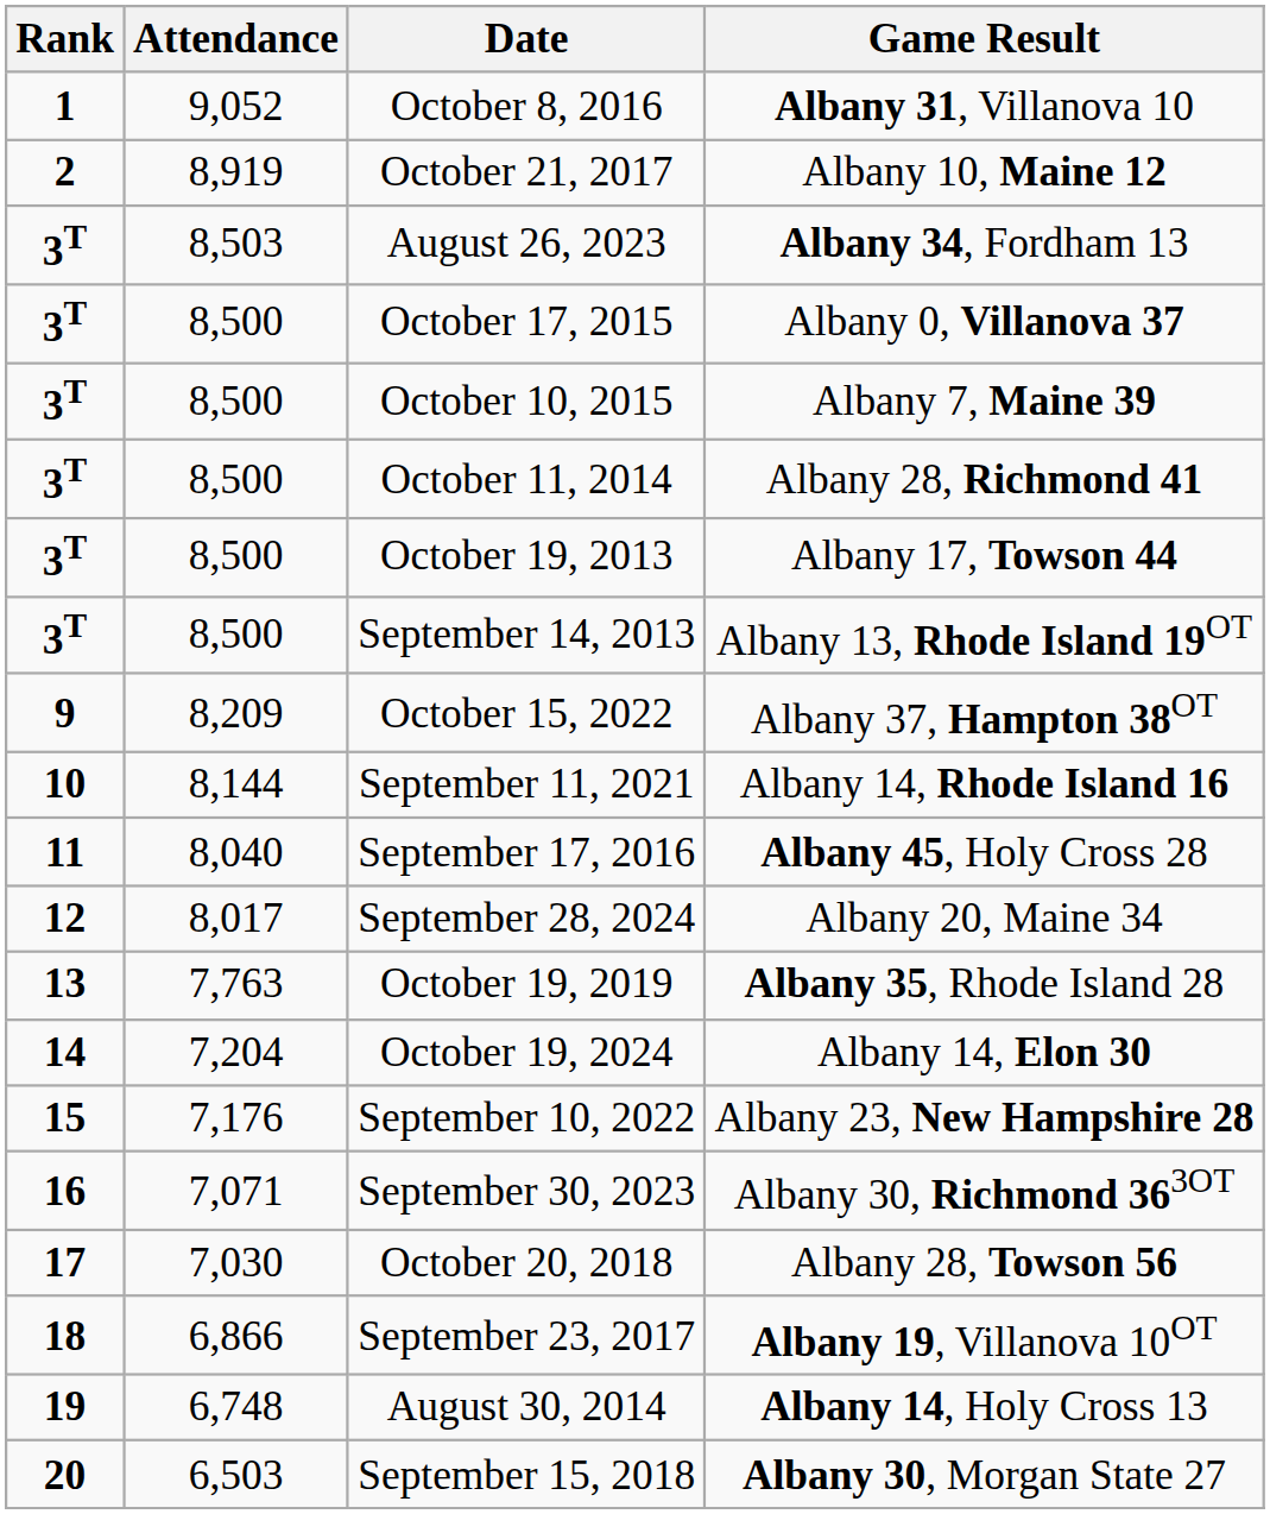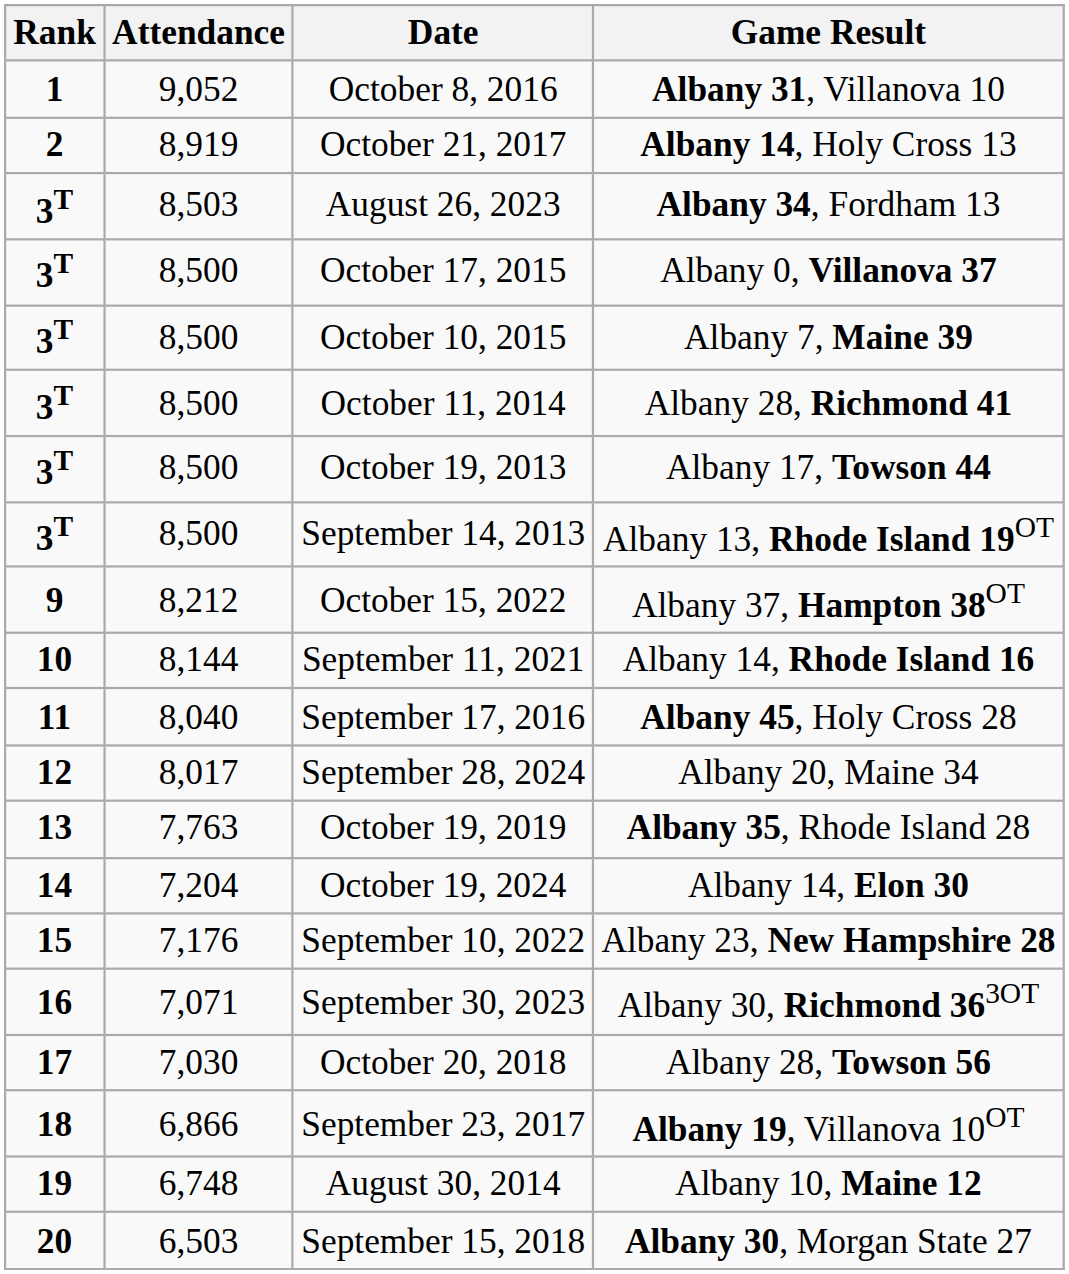October 21, 2017 | Game Result: Albany 10, Maine 12 -> Albany 14, Holy Cross 13
October 15, 2022 | Attendance: 8,209 -> 8,212
August 30, 2014 | Game Result: Albany 14, Holy Cross 13 -> Albany 10, Maine 12
